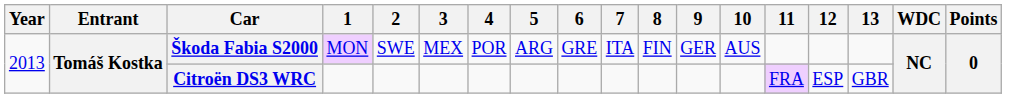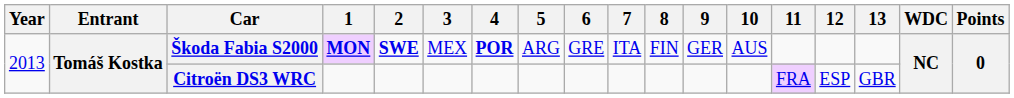Škoda Fabia S2000 | 1: normal -> bold
Škoda Fabia S2000 | 2: normal -> bold
Škoda Fabia S2000 | 4: normal -> bold
